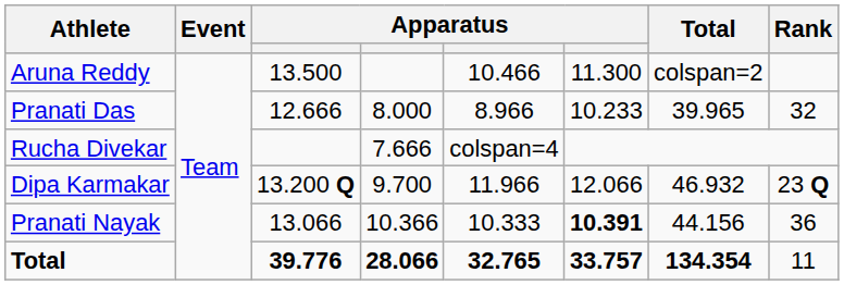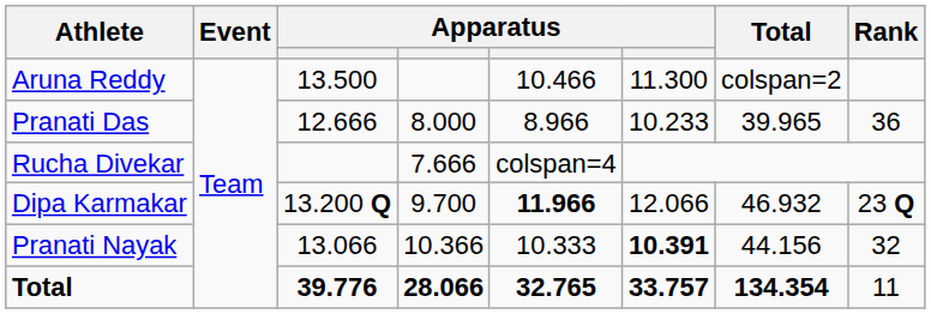Pranati Das | Rank: 32 -> 36
Dipa Karmakar | column 5: normal -> bold
Pranati Nayak | Rank: 36 -> 32
